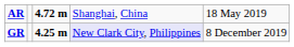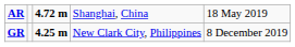GR | column 4: lavender background -> no background
